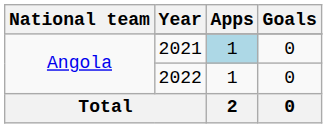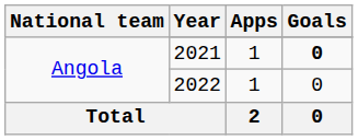2021 | Apps: lightblue background -> no background
2021 | Goals: normal -> bold
